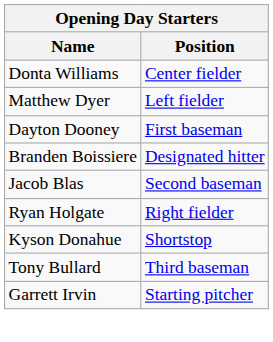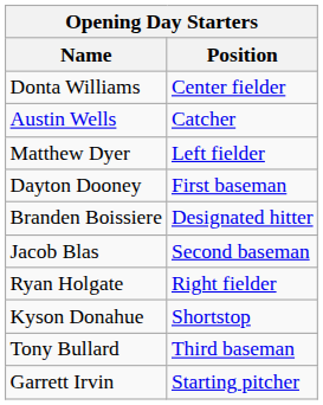+ row: Austin Wells | Catcher
